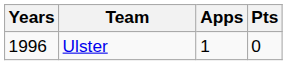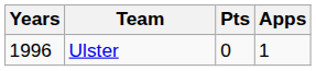columns swapped: Apps <-> Pts
